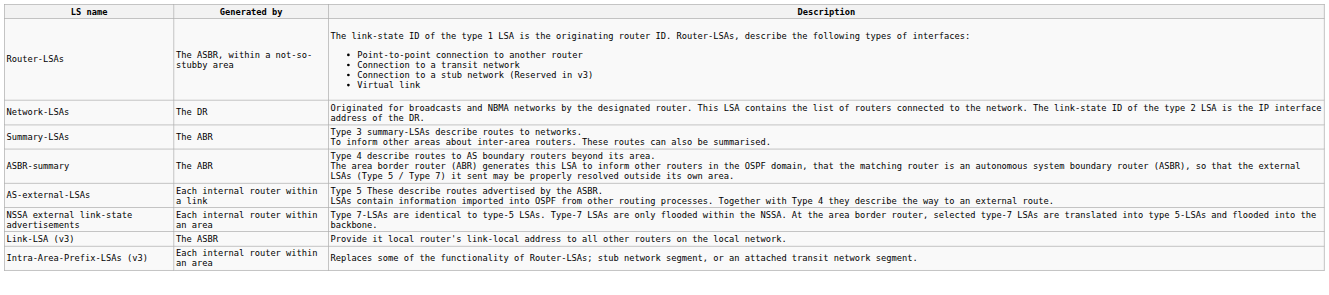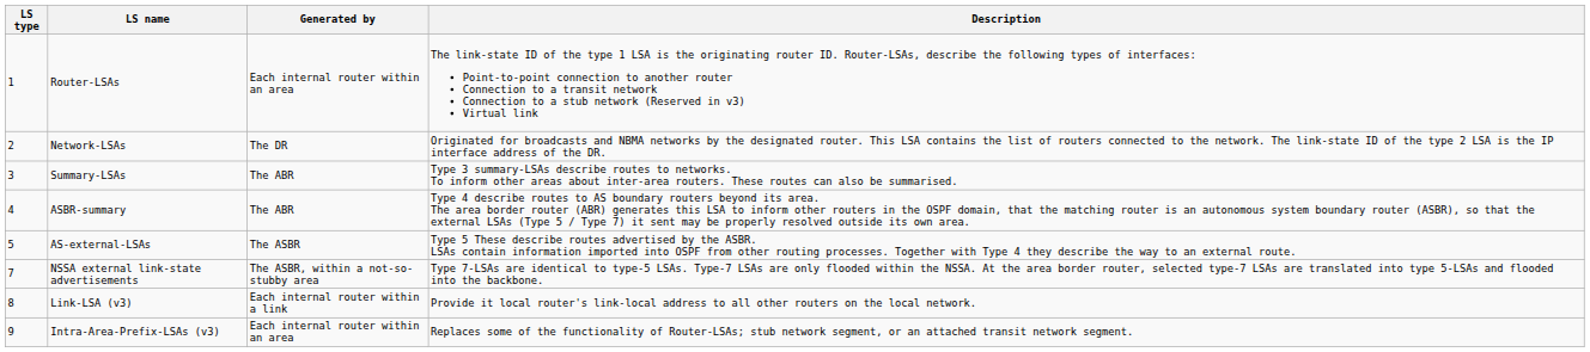+ column: LS type | 1 | 2 | 3 | 4 | 5 | 7 | 8 | 9
Router-LSAs | Generated by: The ASBR, within a not-so-stubby area -> Each internal router within an area
AS-external-LSAs | Generated by: Each internal router within a link -> The ASBR
NSSA external link-state advertisements | Generated by: Each internal router within an area -> The ASBR, within a not-so-stubby area
Link-LSA (v3) | Generated by: The ASBR -> Each internal router within a link
